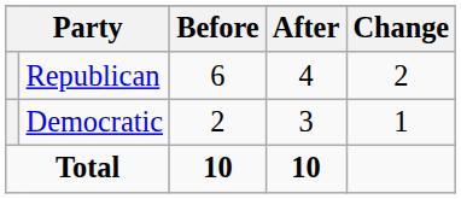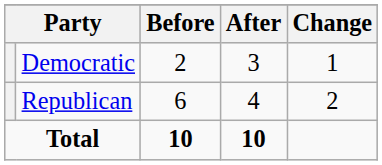rows swapped: Republican <-> Democratic
